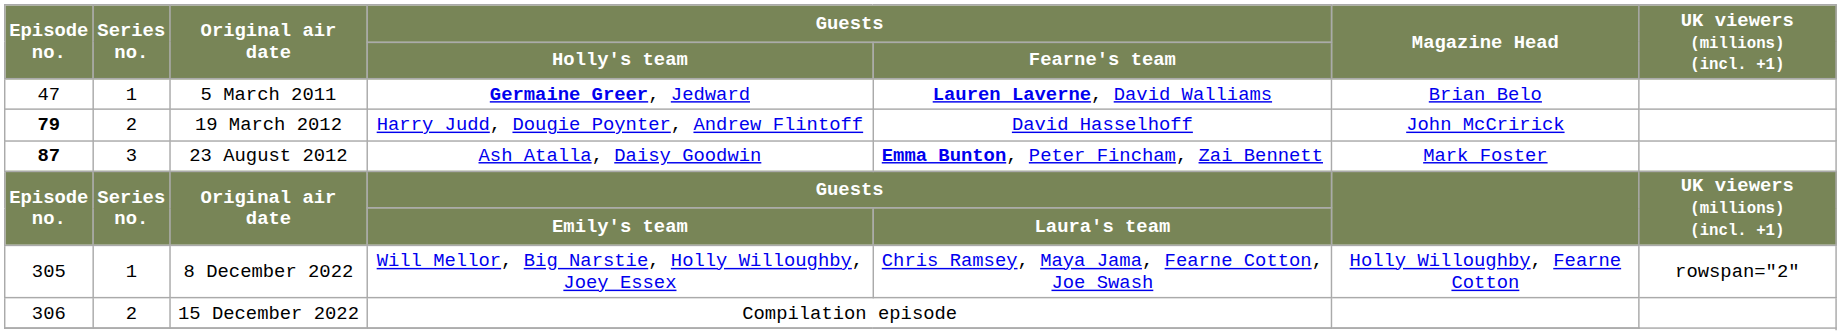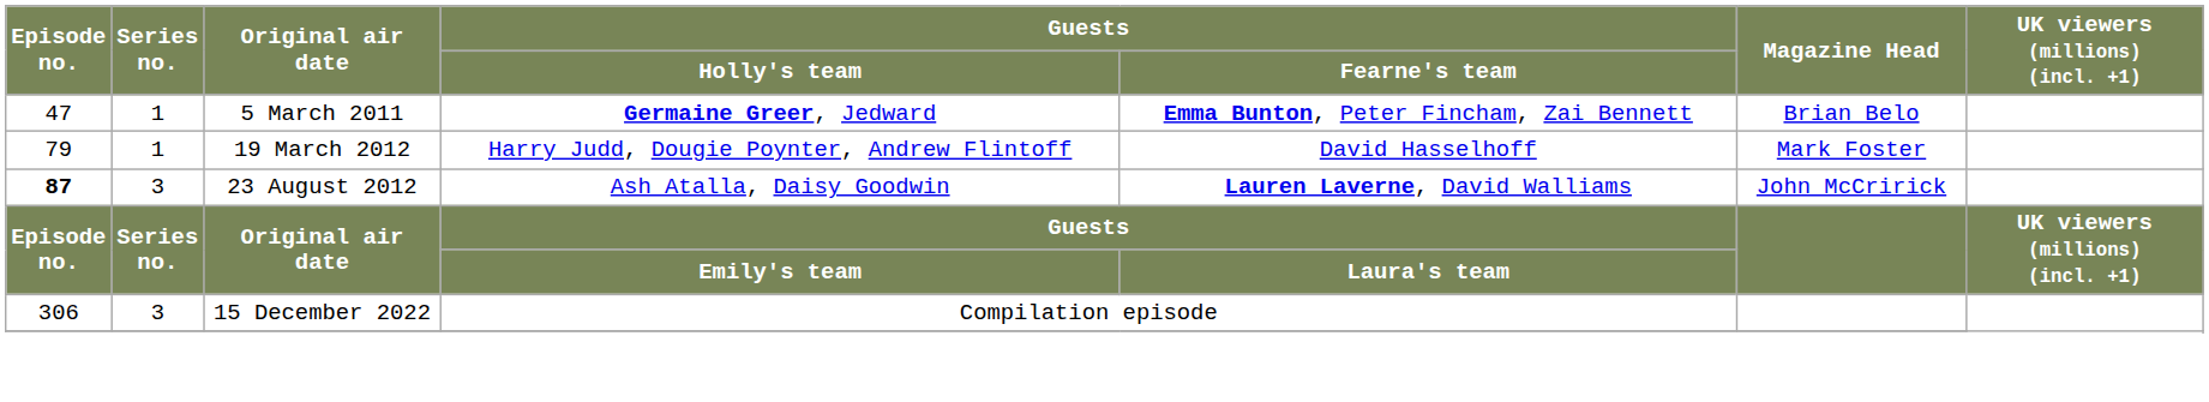5 March 2011 | Guests / Fearne's team: Lauren Laverne, David Walliams -> Emma Bunton, Peter Fincham, Zai Bennett
19 March 2012 | Episode no.: bold -> normal
19 March 2012 | Series no.: 2 -> 1
19 March 2012 | Magazine Head: John McCririck -> Mark Foster
23 August 2012 | Guests / Fearne's team: Emma Bunton, Peter Fincham, Zai Bennett -> Lauren Laverne, David Walliams
23 August 2012 | Magazine Head: Mark Foster -> John McCririck
- row: 305 | 1 | 8 December 2022 | Will Mellor, Big Narstie, Holly Willoughby, Joey Essex | Chris Ramsey, Maya Jama, Fearne Cotton, Joe Swash | Holly Willoughby, Fearne Cotton | rowspan="2"
15 December 2022 | Series no.: 2 -> 3
